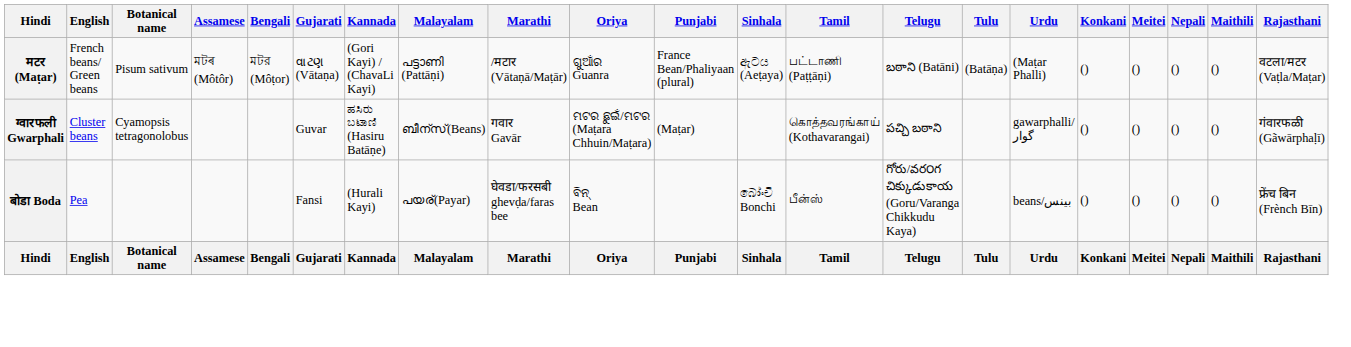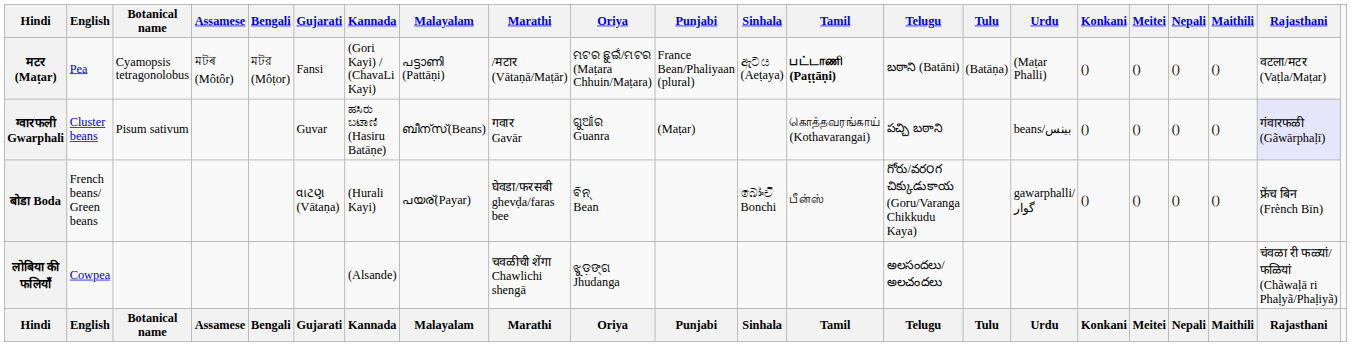मटर (Maṭar) | English: French beans/ Green beans -> Pea
मटर (Maṭar) | Botanical name: Pisum sativum -> Cyamopsis tetragonolobus
मटर (Maṭar) | Gujarati: વાટણ (Vātaṇa) -> Fansi
मटर (Maṭar) | Oriya: ଗୁଆଁର Guanra -> ମଟର ଛୁଇଁ/ମଟର (Maṭara Chhuin/Maṭara)
मटर (Maṭar) | Tamil: normal -> bold
ग्वारफली Gwarphali | Botanical name: Cyamopsis tetragonolobus -> Pisum sativum
ग्वारफली Gwarphali | Oriya: ମଟର ଛୁଇଁ/ମଟର (Maṭara Chhuin/Maṭara) -> ଗୁଆଁର Guanra
ग्वारफली Gwarphali | Urdu: gawarphalli/گوار -> beans/بينس
ग्वारफली Gwarphali | Rajasthani: no background -> lavender background
बोडा Boda | English: Pea -> French beans/ Green beans
बोडा Boda | Gujarati: Fansi -> વાટણ (Vātaṇa)
बोडा Boda | Urdu: beans/بينس -> gawarphalli/گوار
+ row: लोबिया की फलियाँ | Cowpea | (Alsande) | चवळीची शेंगा Chawlichi shengā | ଝୁଡ଼ଙ୍ଗ Jhudanga | అలసందలు/అలచందలు | चंवळा री फळ्यां/फळियां (Chãwaḷā ri Phaḷyã/Phaḷiyã)
